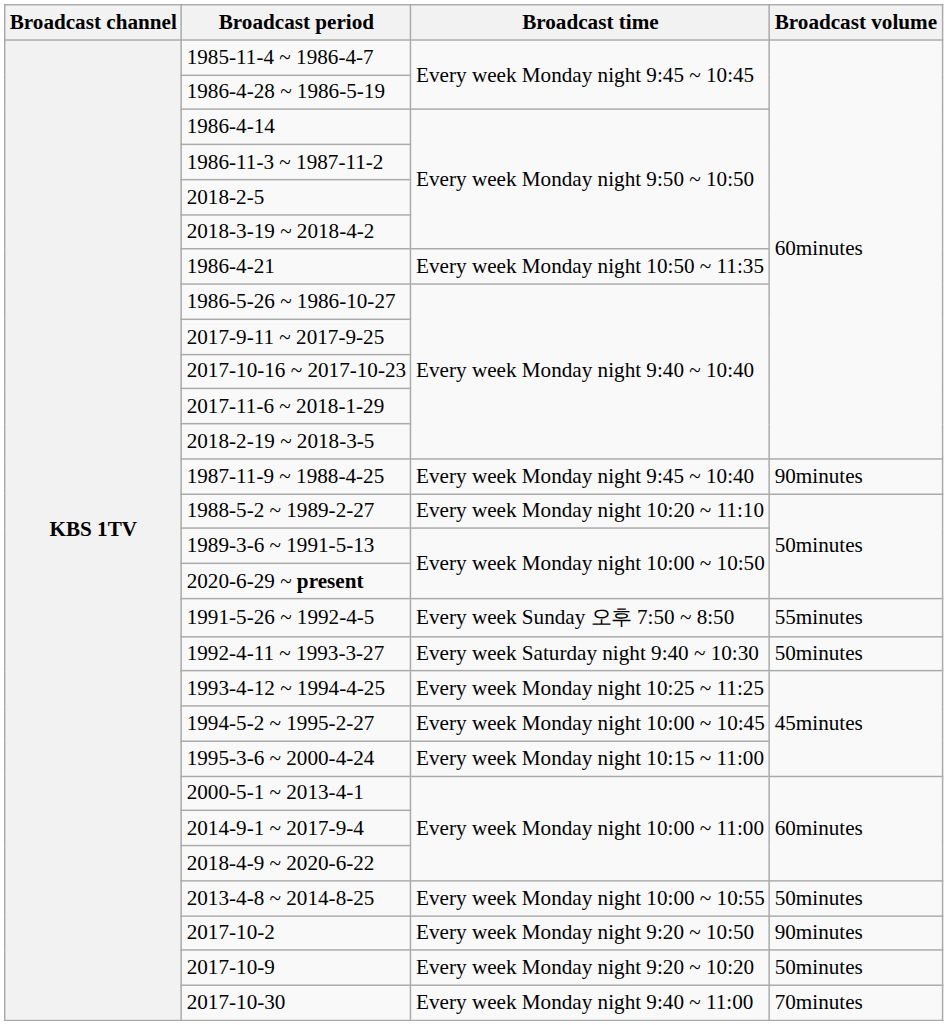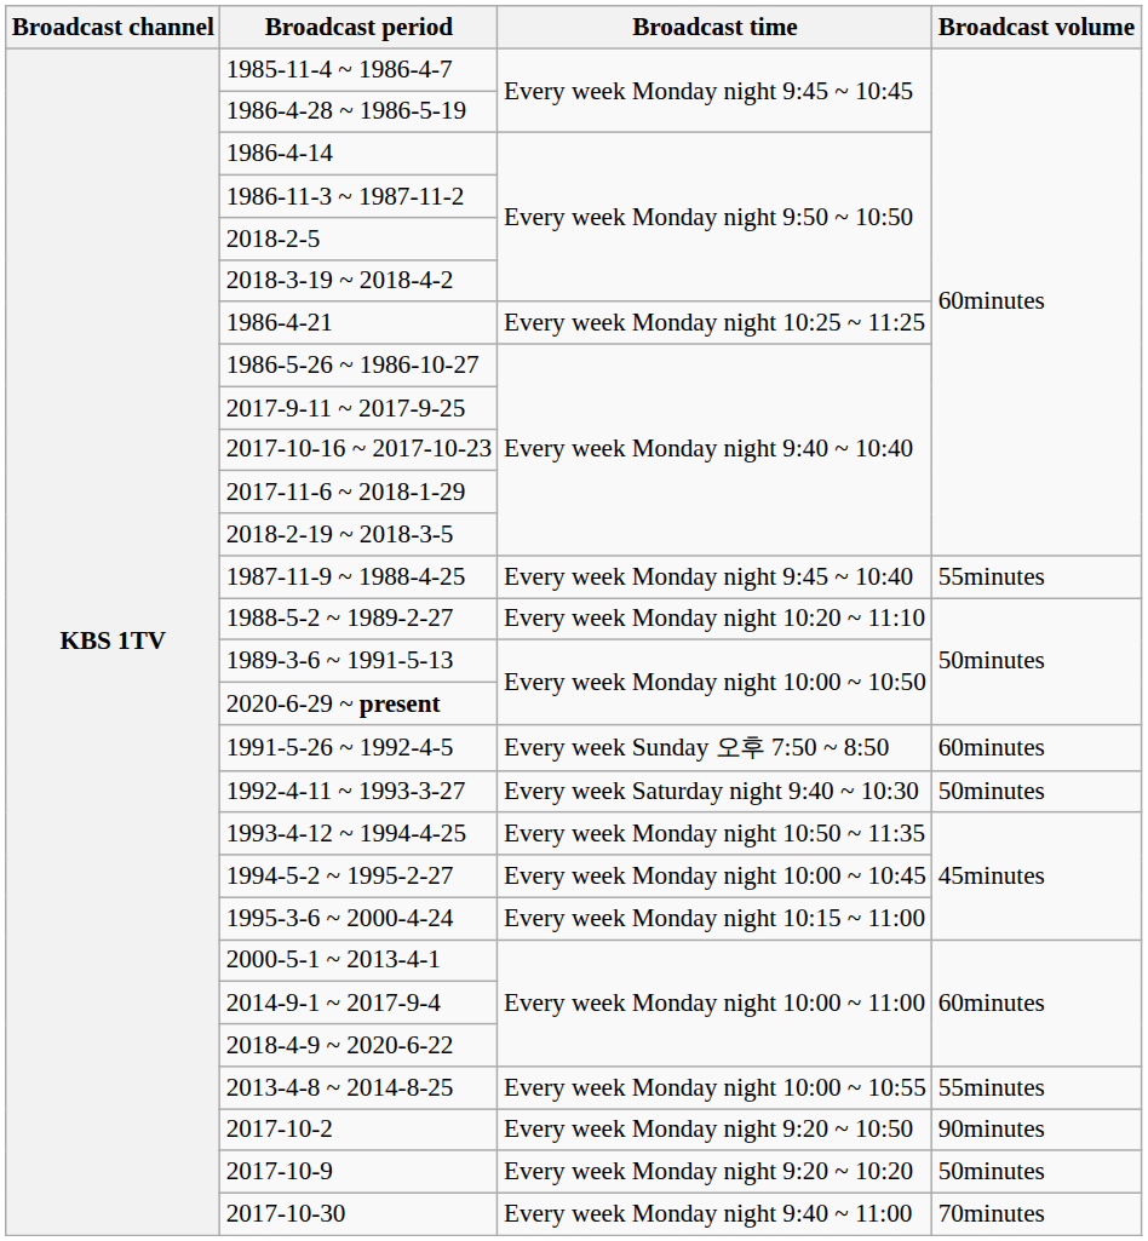1986-4-21 | Broadcast time: Every week Monday night 10:50 ~ 11:35 -> Every week Monday night 10:25 ~ 11:25
1987-11-9 ~ 1988-4-25 | Broadcast volume: 90minutes -> 55minutes
1991-5-26 ~ 1992-4-5 | Broadcast volume: 55minutes -> 60minutes
1993-4-12 ~ 1994-4-25 | Broadcast time: Every week Monday night 10:25 ~ 11:25 -> Every week Monday night 10:50 ~ 11:35
2013-4-8 ~ 2014-8-25 | Broadcast volume: 50minutes -> 55minutes
